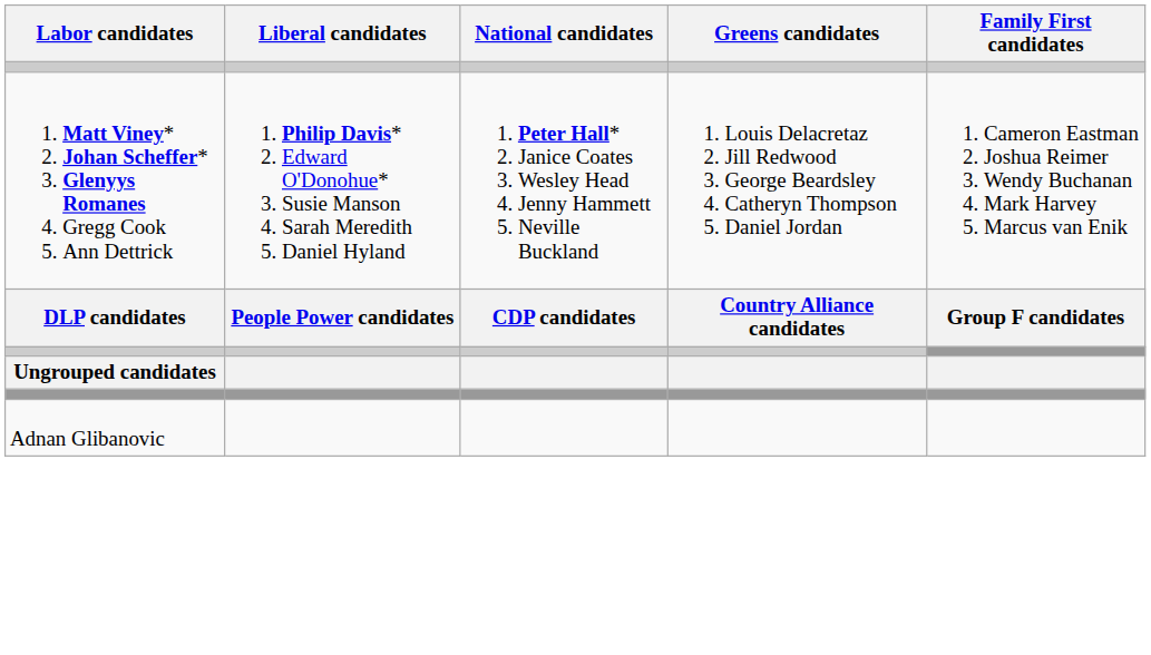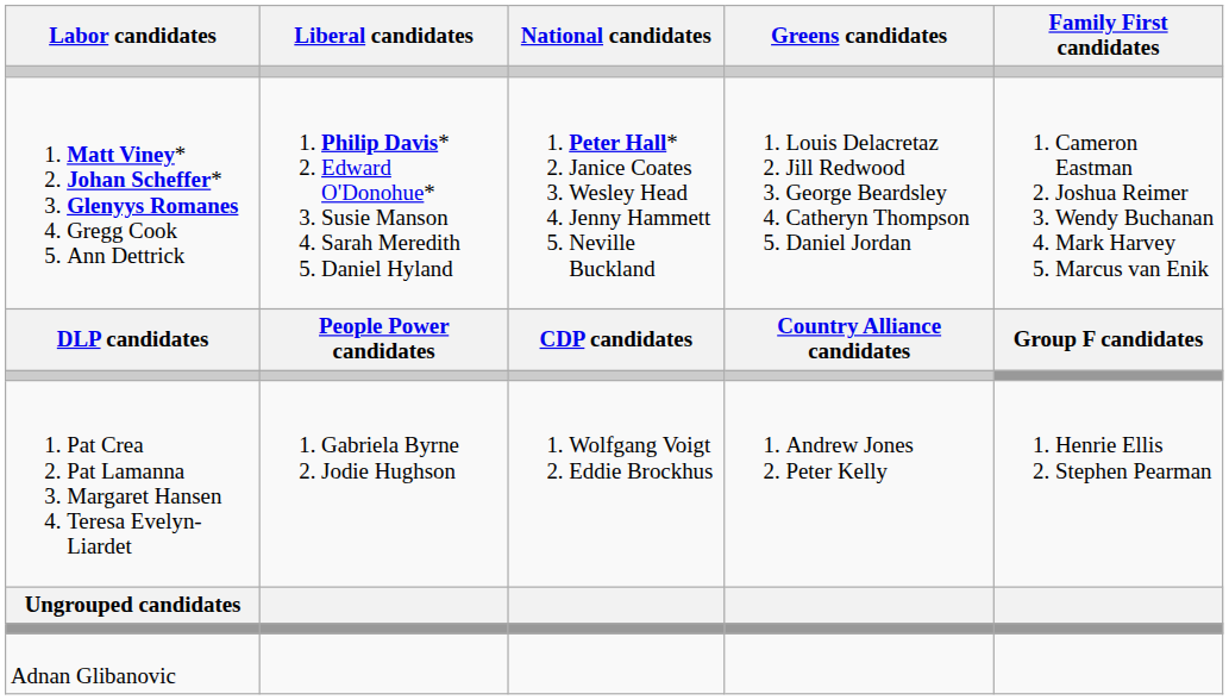+ row: Pat Crea Pat Lamanna Margaret Hansen Teresa Evelyn-Liardet | Gabriela Byrne Jodie Hughson | Wolfgang Voigt Eddie Brockhus | Andrew Jones Peter Kelly | Henrie Ellis Stephen Pearman
